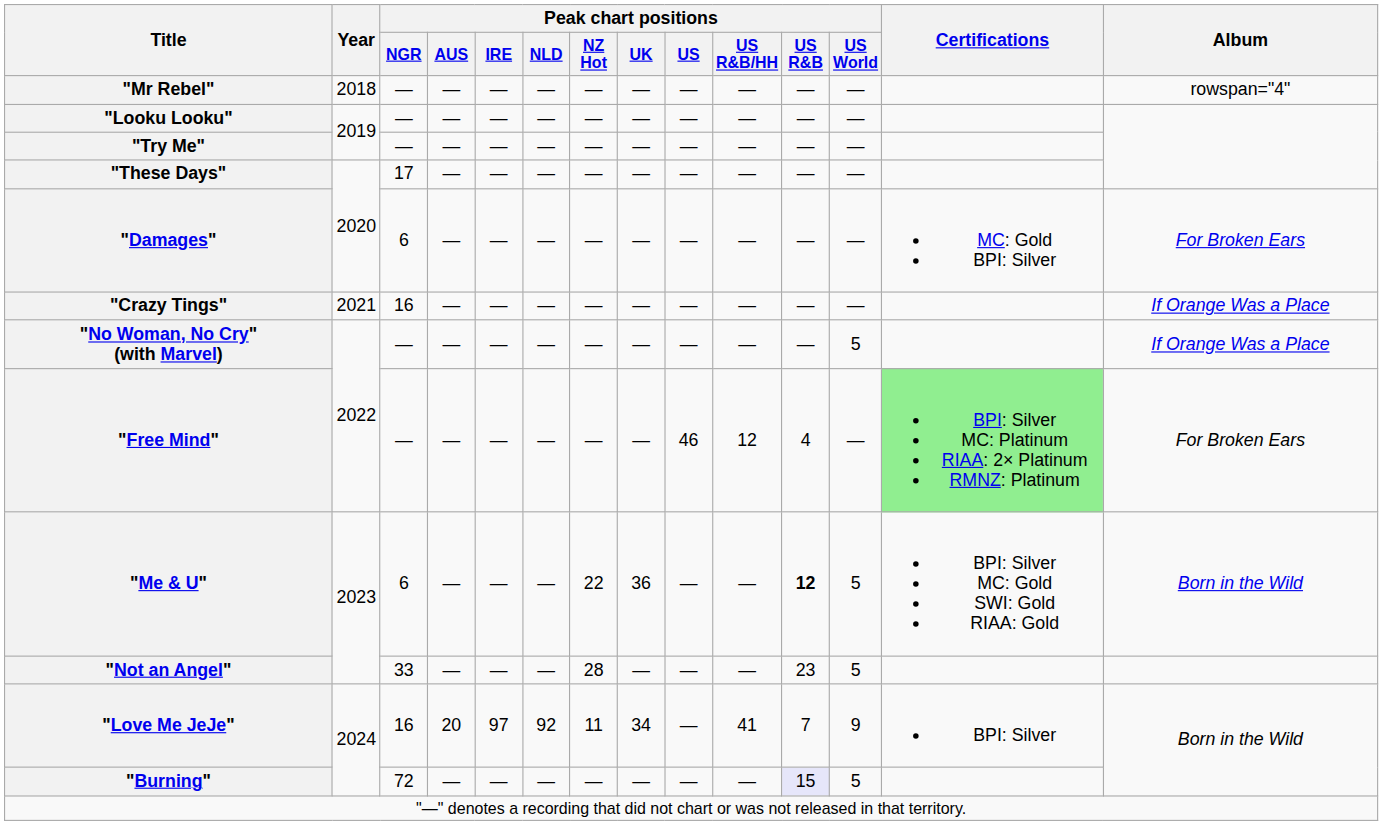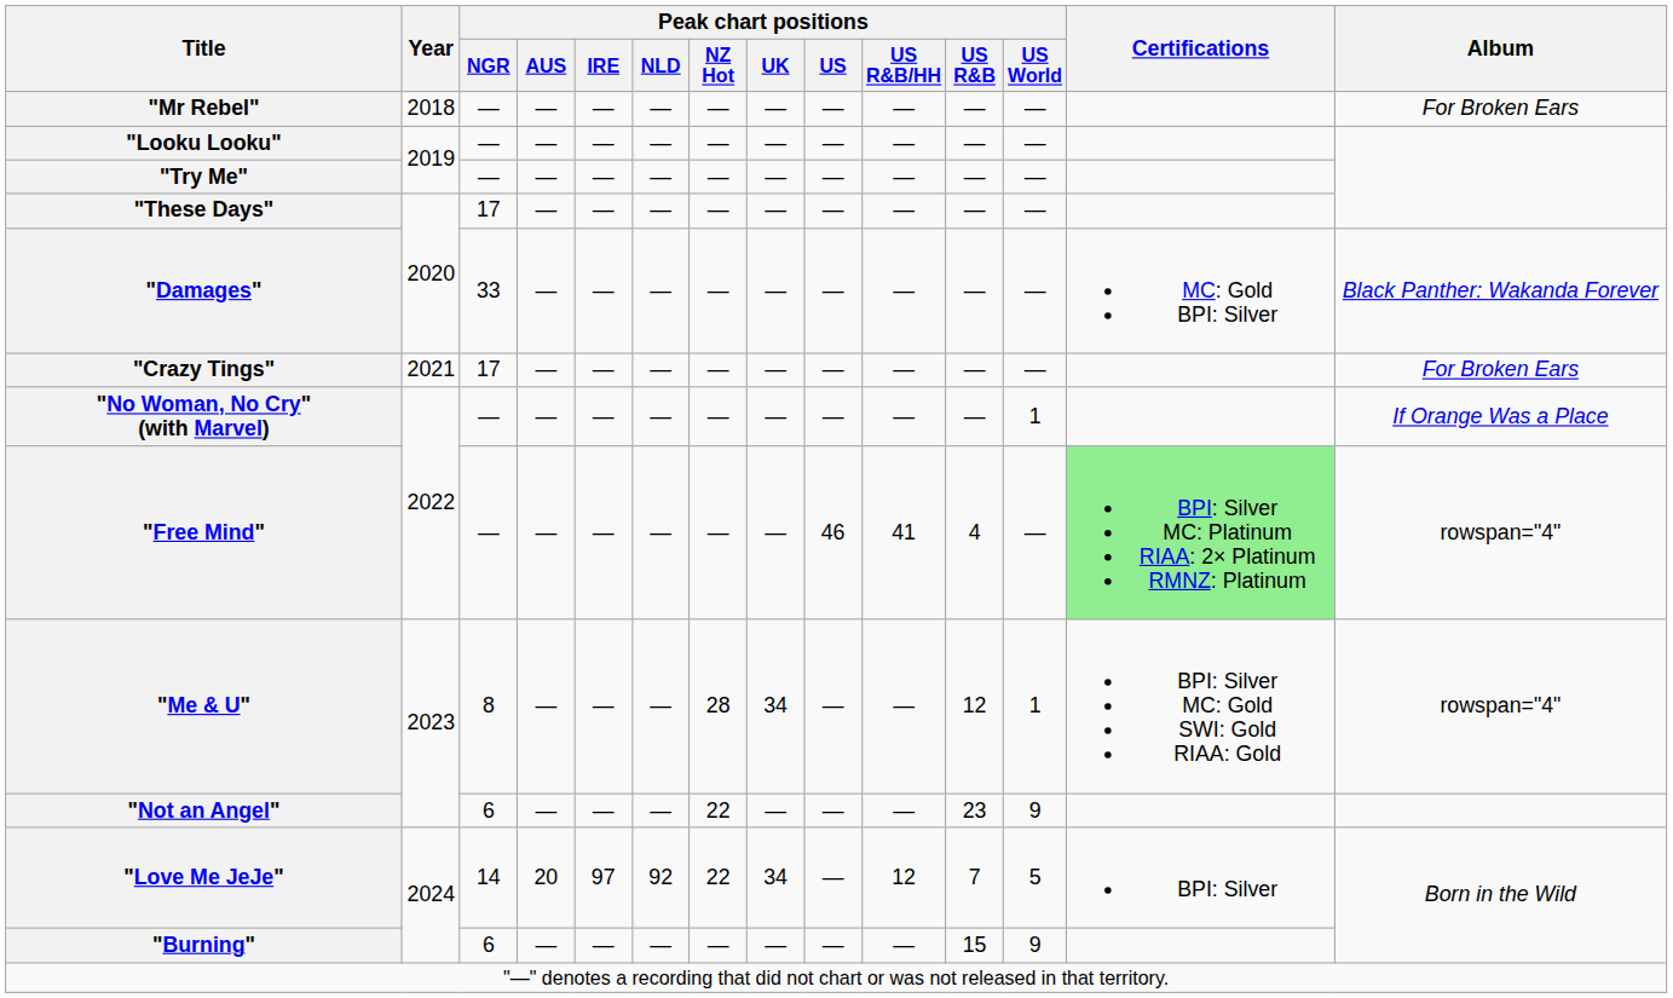"Mr Rebel" | Album: rowspan="4" -> For Broken Ears
"Damages" | Peak chart positions / NGR: 6 -> 33
"Damages" | Album: For Broken Ears -> Black Panther: Wakanda Forever
"Crazy Tings" | Peak chart positions / NGR: 16 -> 17
"Crazy Tings" | Album: If Orange Was a Place -> For Broken Ears
"No Woman, No Cry" (with Marvel) | Peak chart positions / US World: 5 -> 1
"Free Mind" | Peak chart positions / US R&B/HH: 12 -> 41
"Free Mind" | Album: For Broken Ears -> rowspan="4"
"Me & U" | Peak chart positions / NGR: 6 -> 8
"Me & U" | Peak chart positions / NZ Hot: 22 -> 28
"Me & U" | Peak chart positions / UK: 36 -> 34
"Me & U" | Peak chart positions / US R&B: bold -> normal
"Me & U" | Peak chart positions / US World: 5 -> 1
"Me & U" | Album: Born in the Wild -> rowspan="4"
"Not an Angel" | Peak chart positions / NGR: 33 -> 6
"Not an Angel" | Peak chart positions / NZ Hot: 28 -> 22
"Not an Angel" | Peak chart positions / US World: 5 -> 9
"Love Me JeJe" | Peak chart positions / NGR: 16 -> 14
"Love Me JeJe" | Peak chart positions / NZ Hot: 11 -> 22
"Love Me JeJe" | Peak chart positions / US R&B/HH: 41 -> 12
"Love Me JeJe" | Peak chart positions / US World: 9 -> 5
"Burning" | Peak chart positions / NGR: 72 -> 6
"Burning" | Peak chart positions / US R&B: lavender background -> no background
"Burning" | Peak chart positions / US World: 5 -> 9
